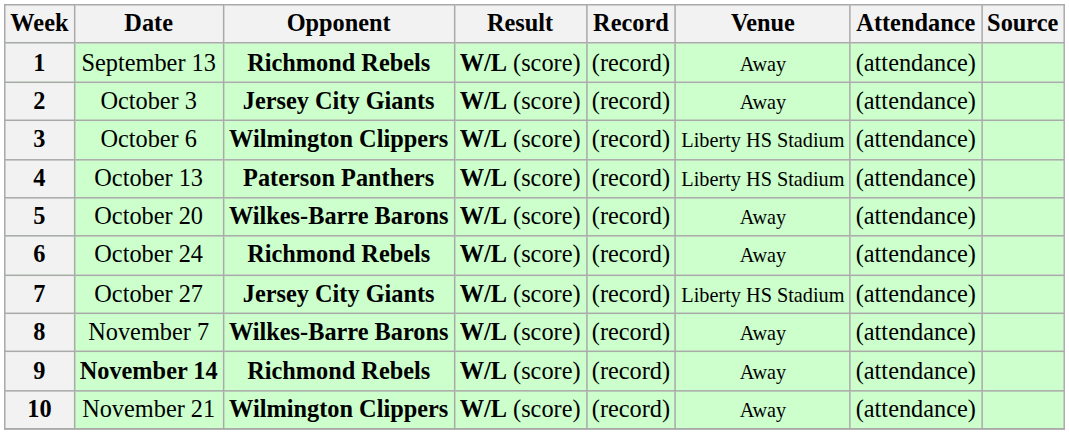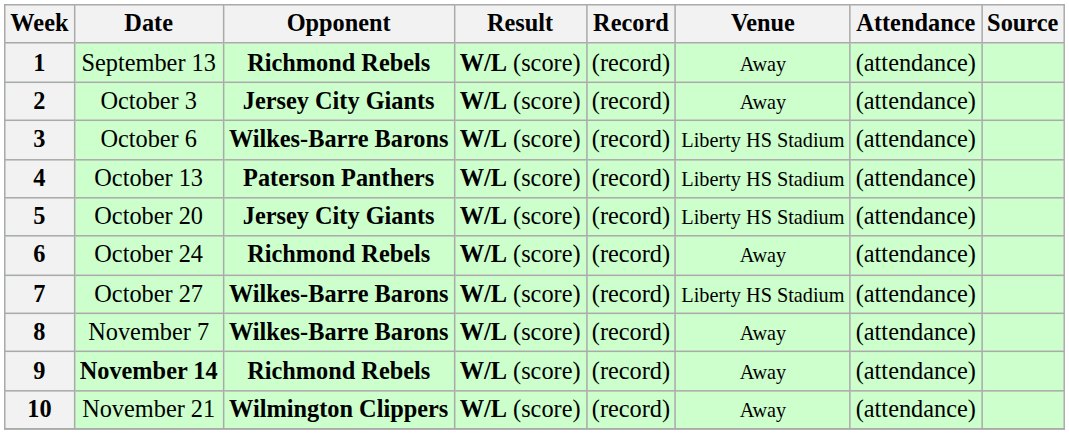3 | Opponent: Wilmington Clippers -> Wilkes-Barre Barons
5 | Opponent: Wilkes-Barre Barons -> Jersey City Giants
5 | Venue: Away -> Liberty HS Stadium
7 | Opponent: Jersey City Giants -> Wilkes-Barre Barons
